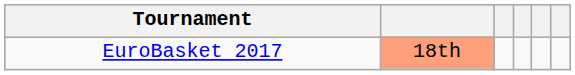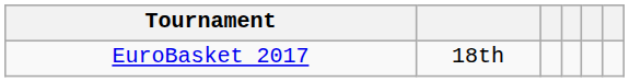EuroBasket 2017 | column 2: lightsalmon background -> no background
